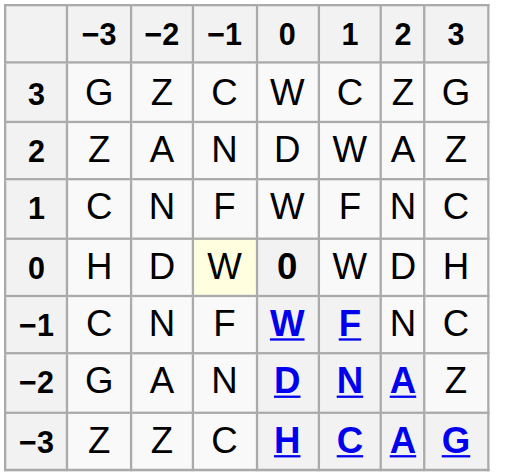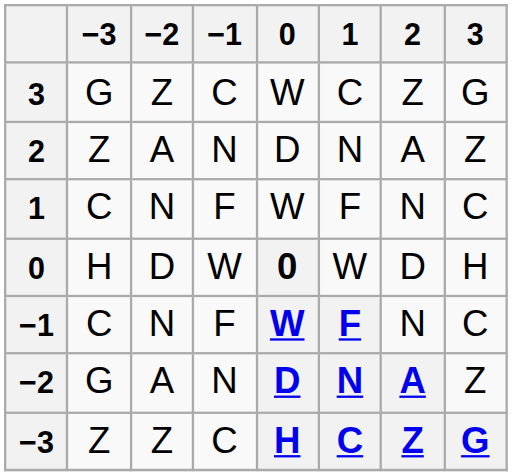row 3 | 1: W -> N
row 5 | −1: lightyellow background -> no background
row 8 | 2: A -> Z
